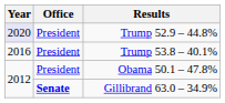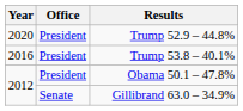Trump 52.9 – 44.8% | Year: lavender background -> no background
Gillibrand 63.0 – 34.9% | Office: bold -> normal
